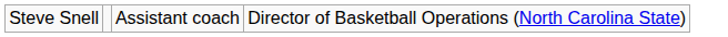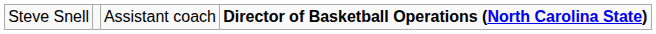Steve Snell | column 4: normal -> bold
